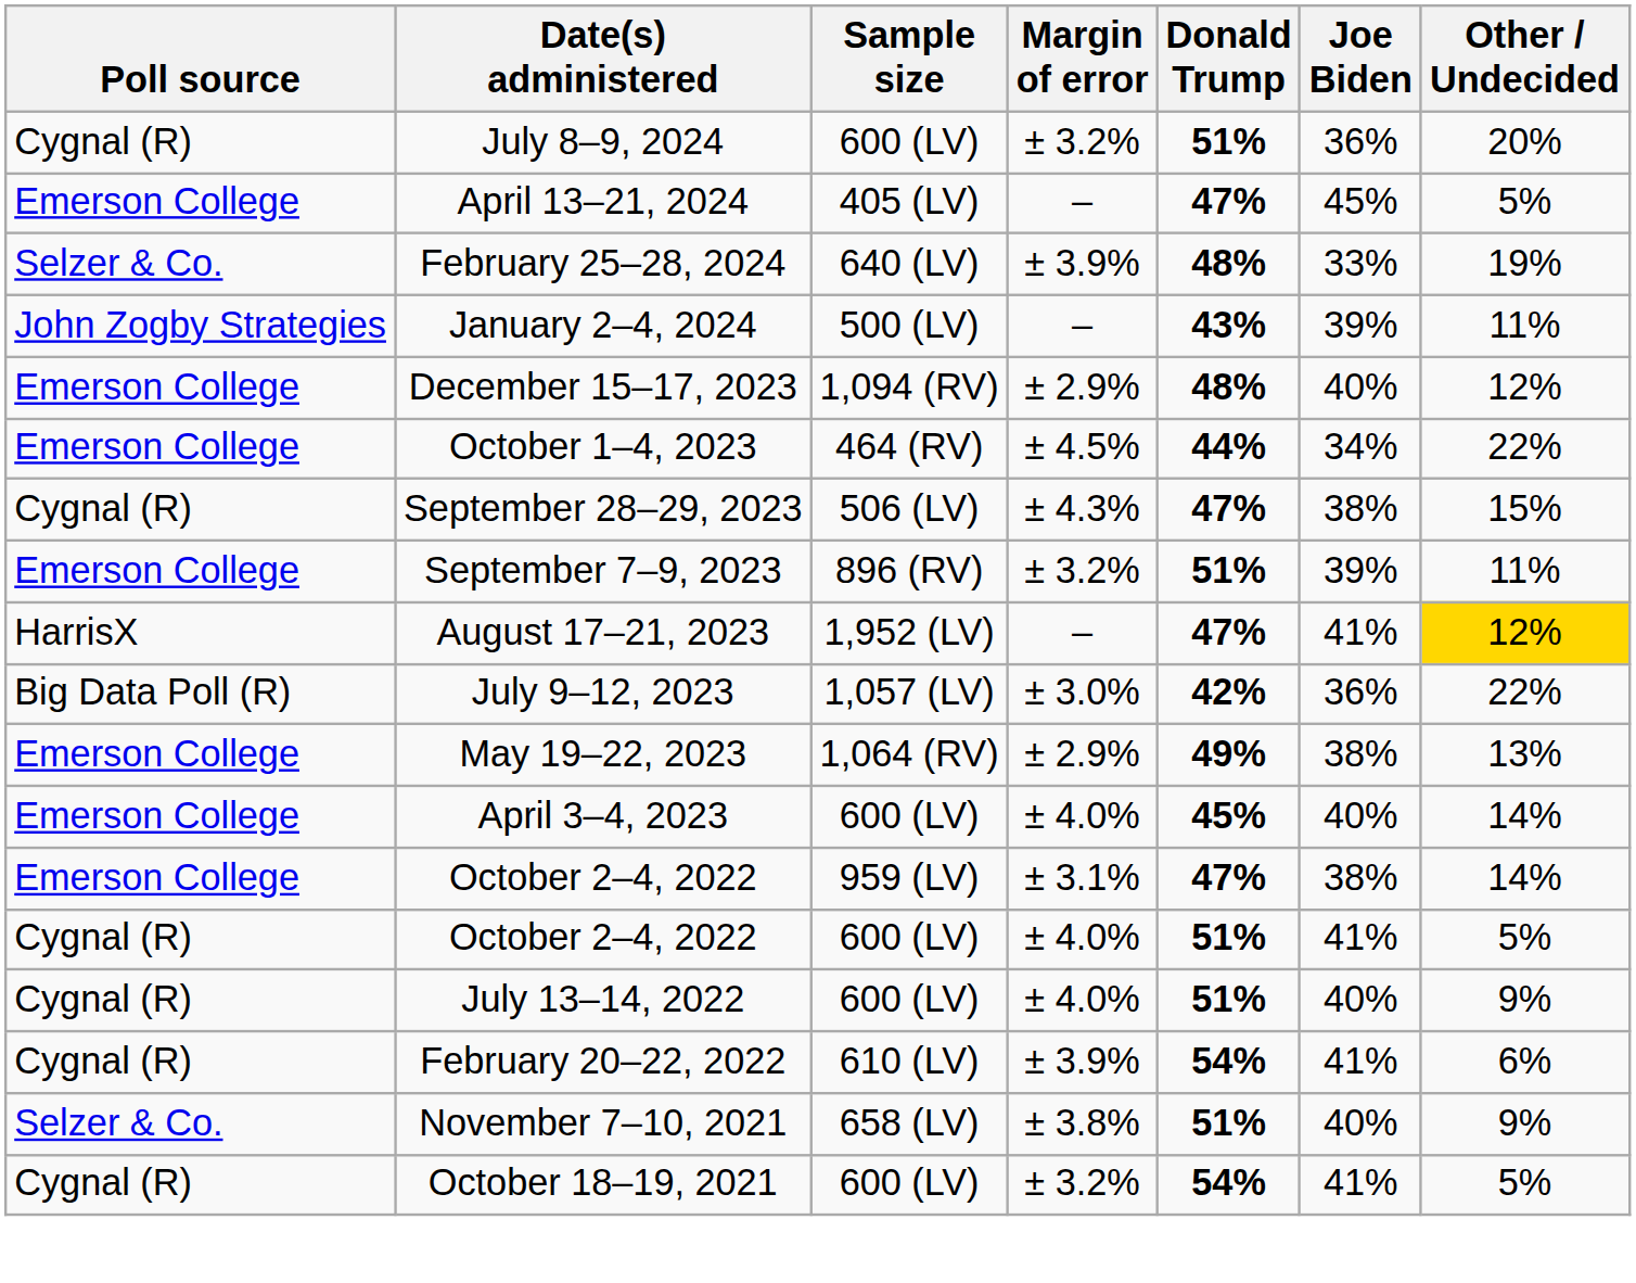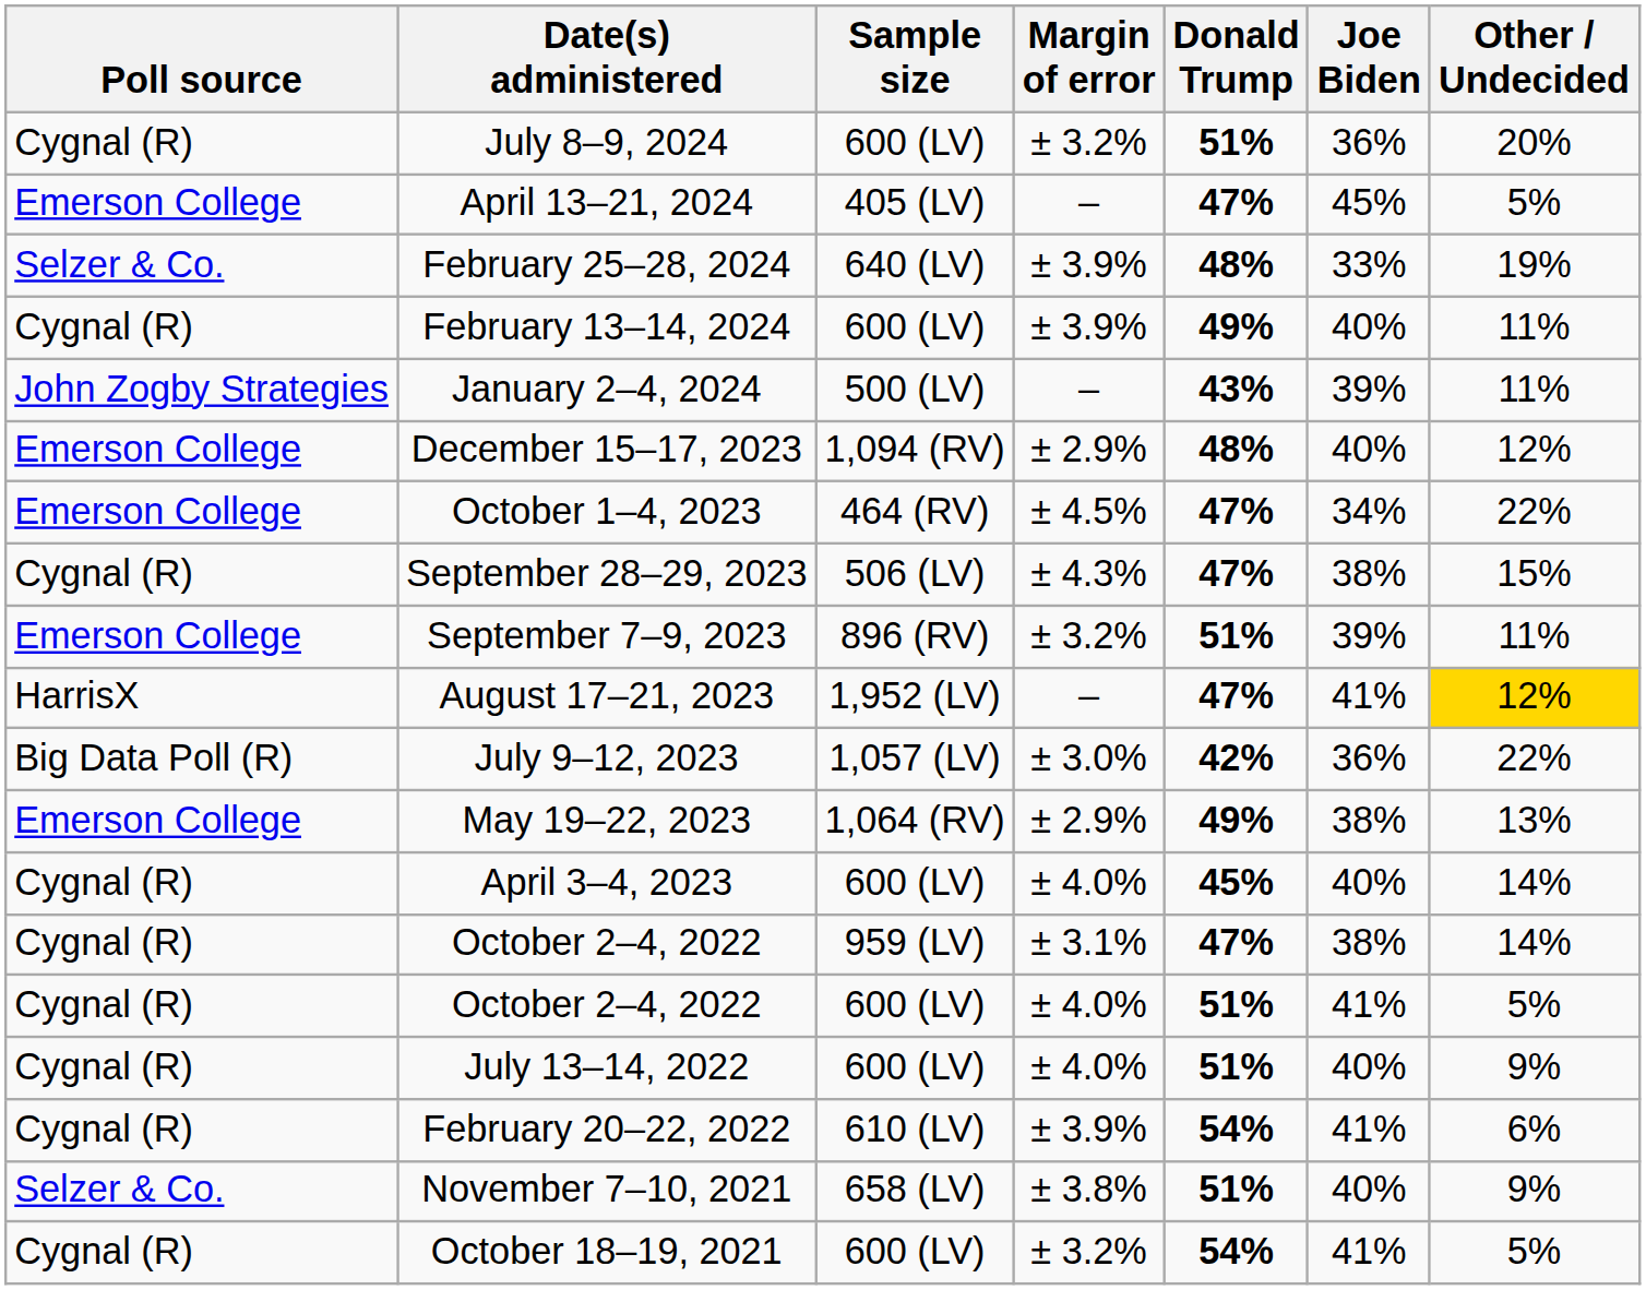+ row: Cygnal (R) | February 13–14, 2024 | 600 (LV) | ± 3.9% | 49% | 40% | 11%
October 1–4, 2023 | Donald Trump: 44% -> 47%
April 3–4, 2023 | Poll source: Emerson College -> Cygnal (R)
October 2–4, 2022 / 959 (LV) | Poll source: Emerson College -> Cygnal (R)
